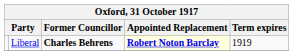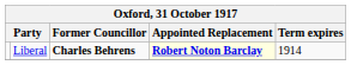Liberal | Term expires: 1919 -> 1914
